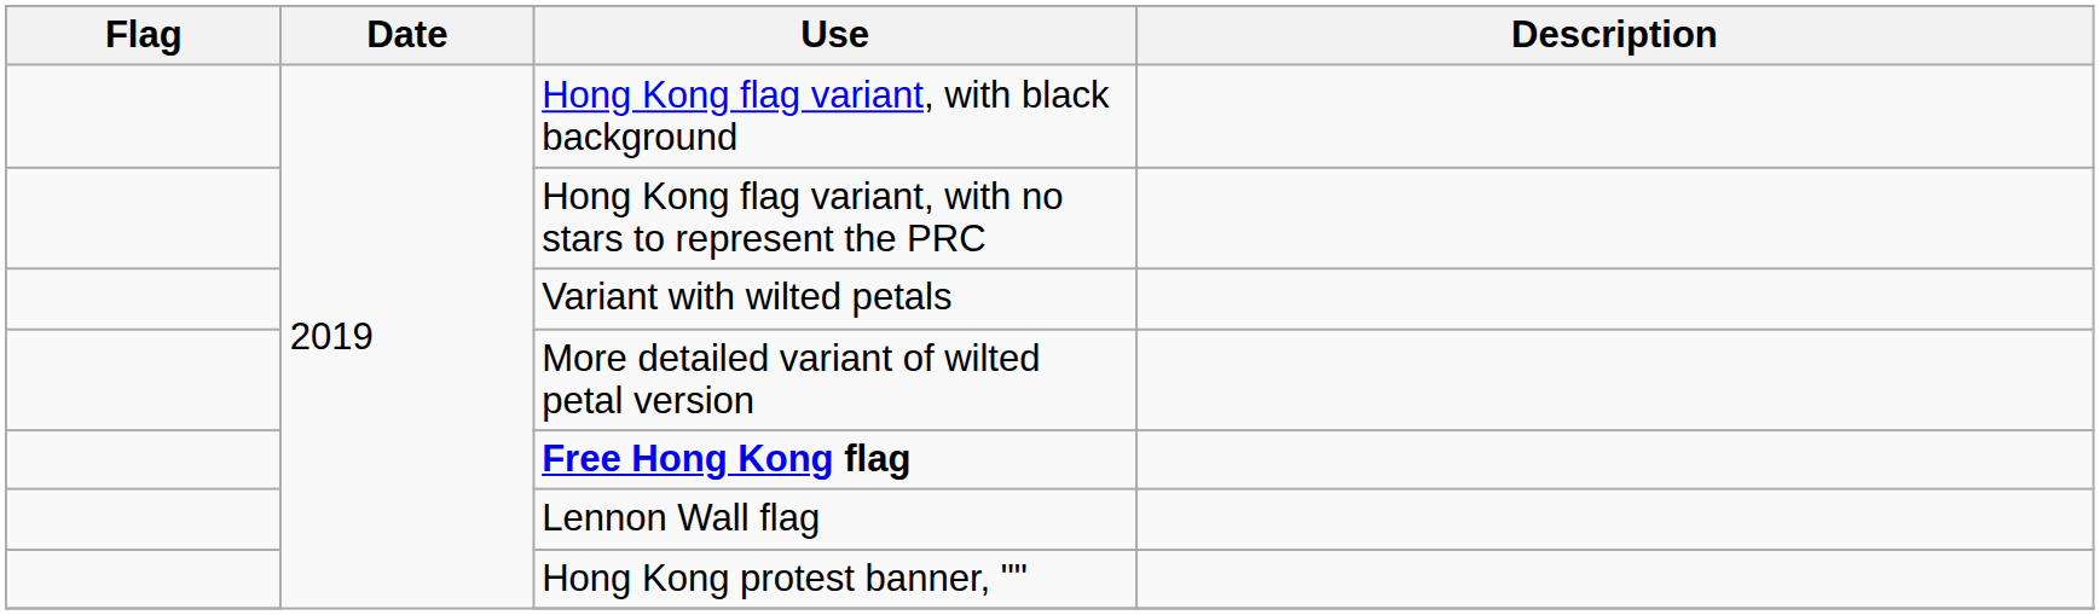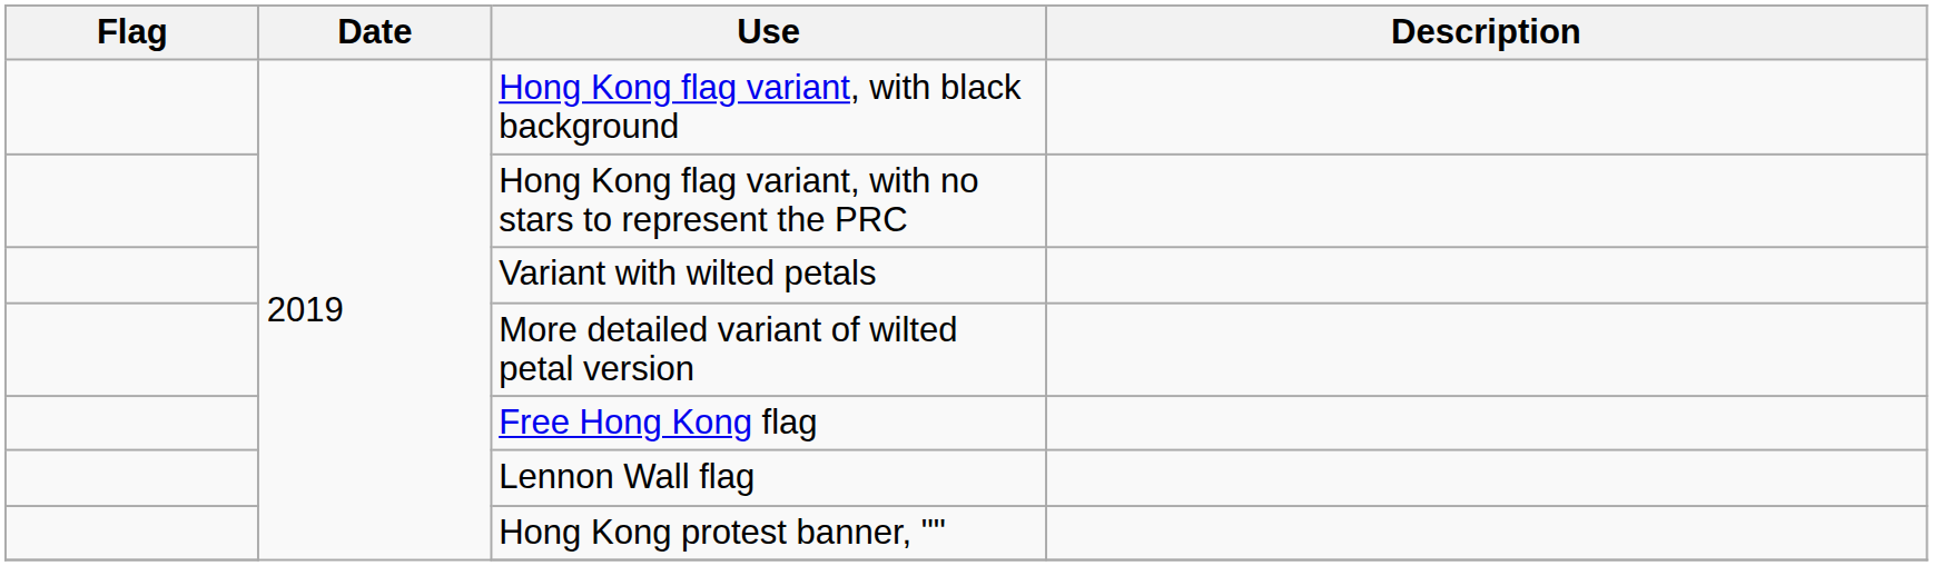Free Hong Kong flag | Use: bold -> normal
